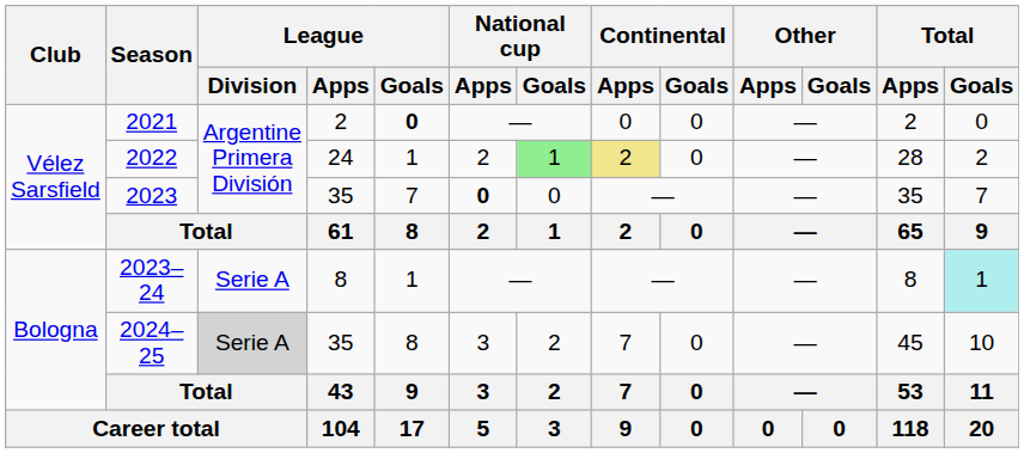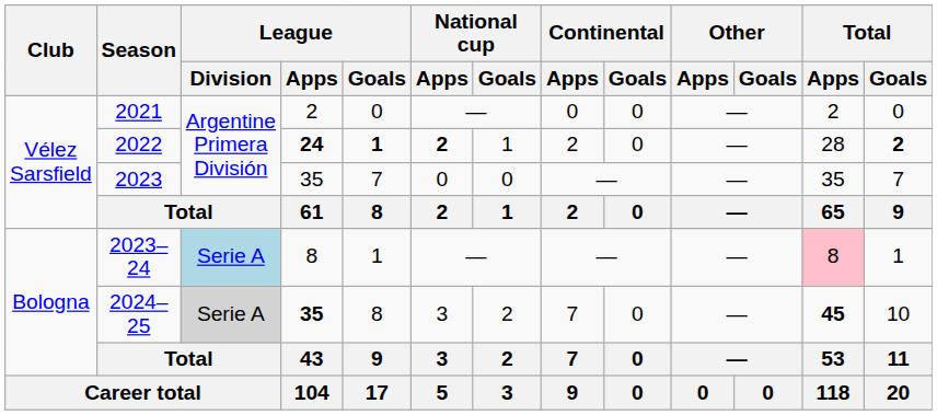2021 | League / Goals: bold -> normal
2022 | League / Apps: normal -> bold
2022 | League / Goals: normal -> bold
2022 | National cup / Apps: normal -> bold
2022 | National cup / Goals: lightgreen background -> no background
2022 | Continental / Apps: khaki background -> no background
2022 | Total / Goals: normal -> bold
2023 | National cup / Apps: bold -> normal
2023–24 | League / Division: no background -> lightblue background
2023–24 | Total / Apps: no background -> pink background
2023–24 | Total / Goals: paleturquoise background -> no background
2024–25 | League / Apps: normal -> bold
2024–25 | Total / Apps: normal -> bold
